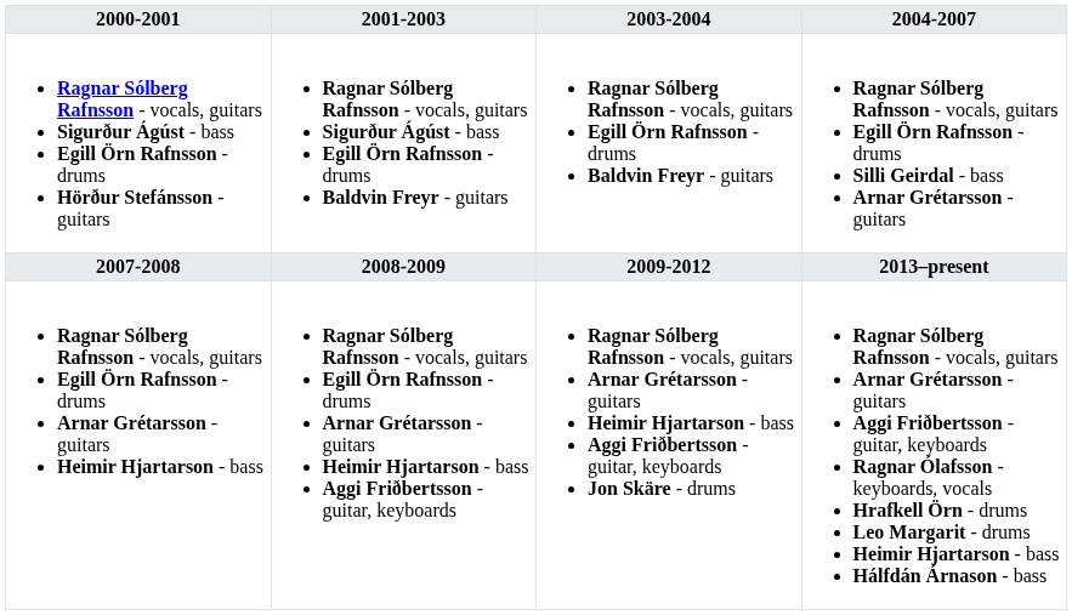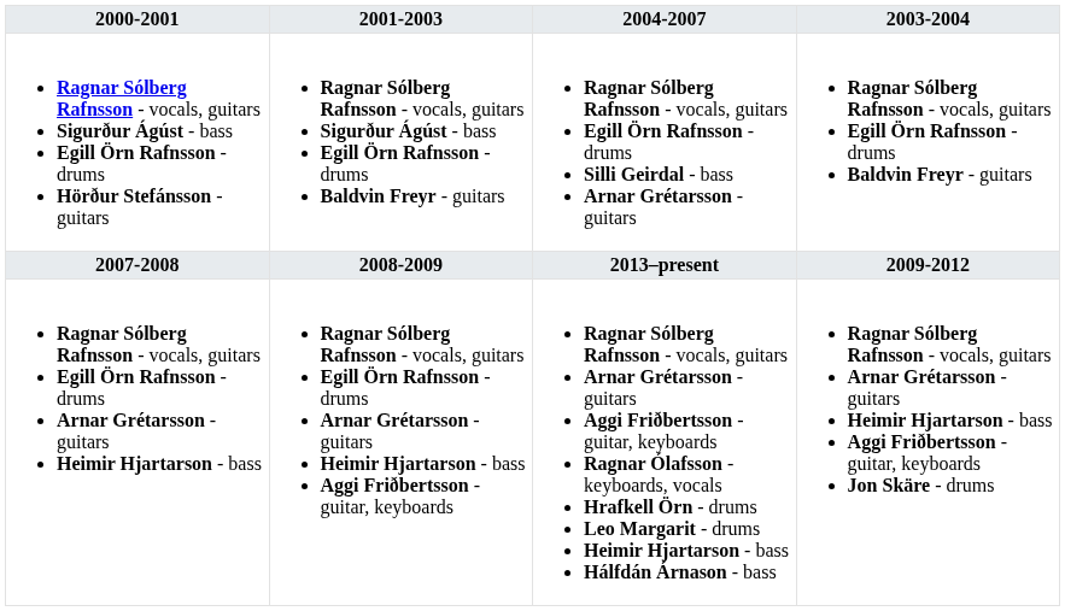columns swapped: 2003-2004 <-> 2004-2007
